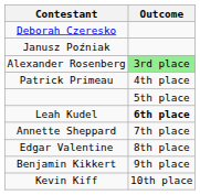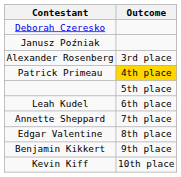Alexander Rosenberg | Outcome: lightgreen background -> no background
Patrick Primeau | Outcome: no background -> gold background
Leah Kudel | Outcome: bold -> normal
